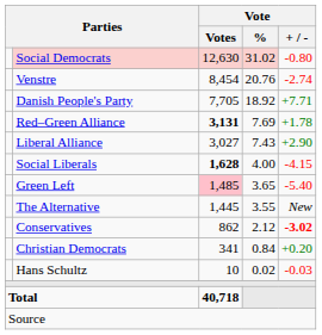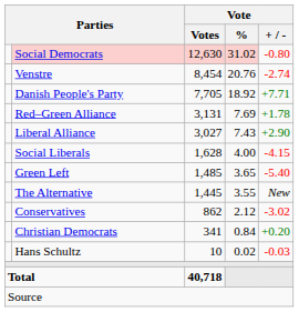Red–Green Alliance | Vote / Votes: bold -> normal
Social Liberals | Vote / Votes: bold -> normal
Green Left | Vote / Votes: pink background -> no background
Conservatives | Vote / + / -: bold -> normal
